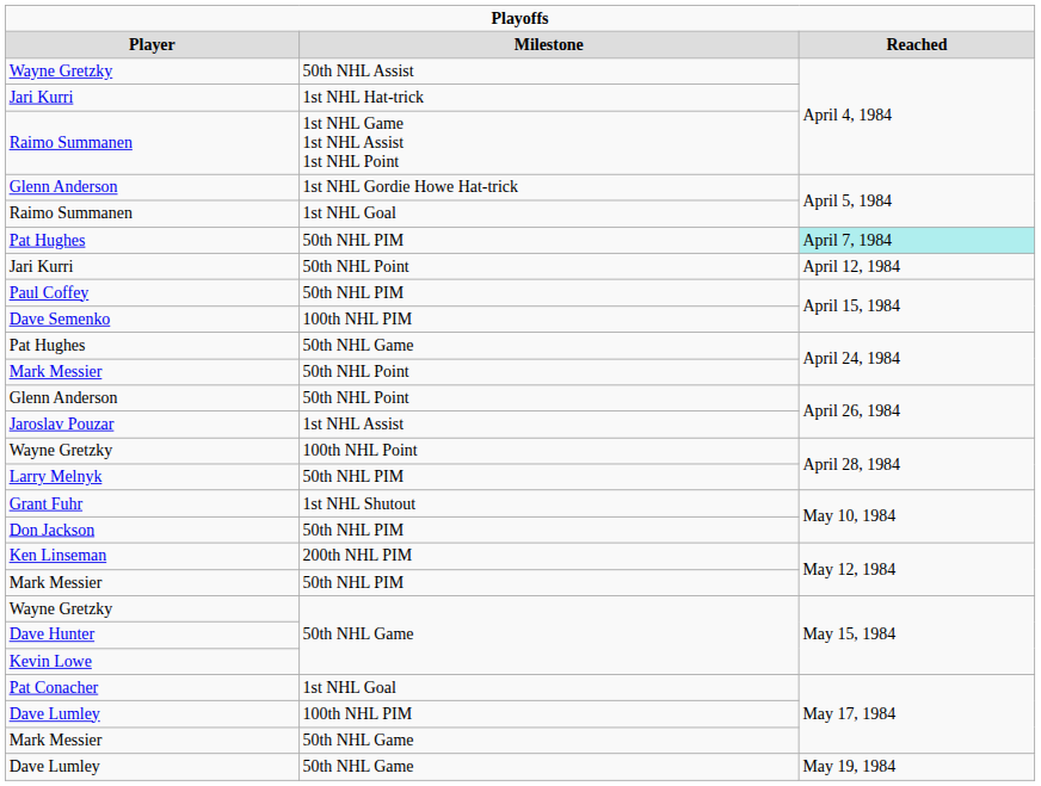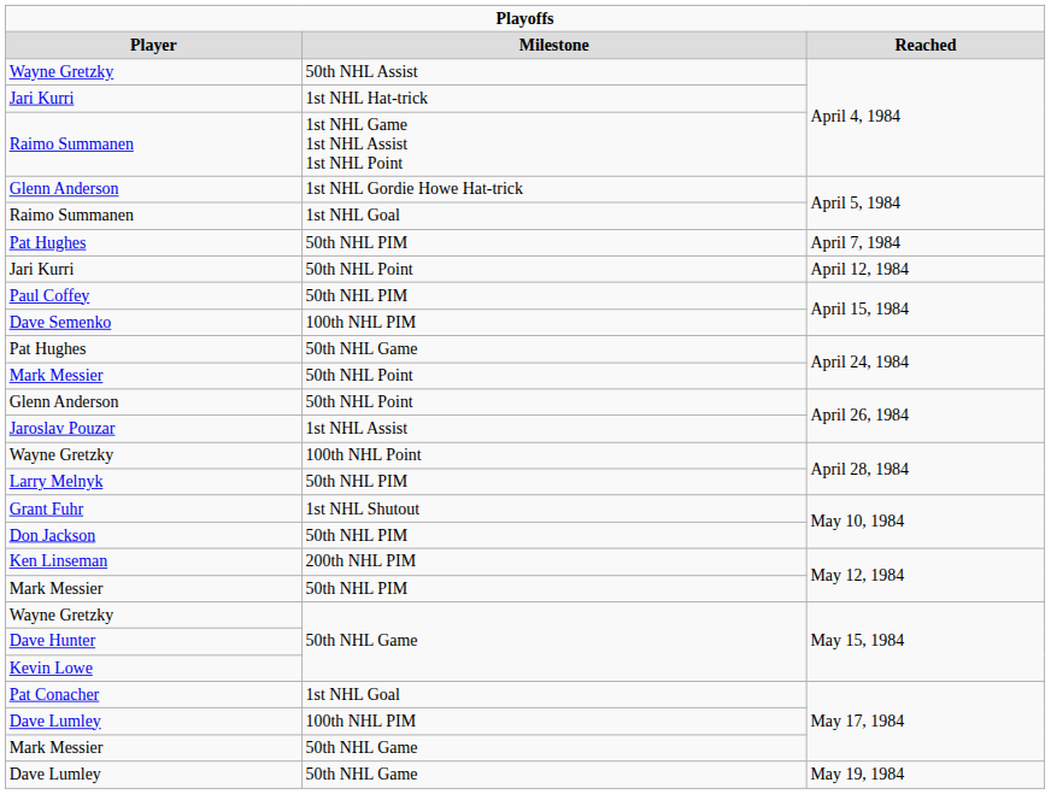Pat Hughes / 50th NHL PIM | column 3: paleturquoise background -> no background
